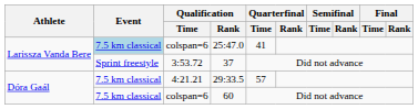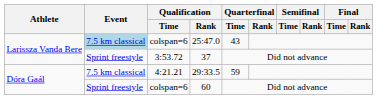25:47.0 | Quarterfinal / Time: 41 -> 43
29:33.5 | Quarterfinal / Time: 57 -> 59
60 | Event: 7.5 km classical -> Sprint freestyle
